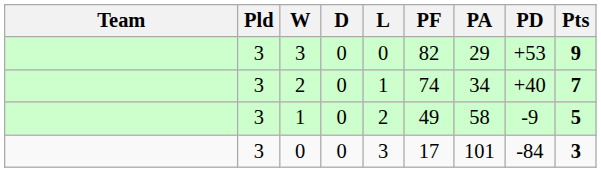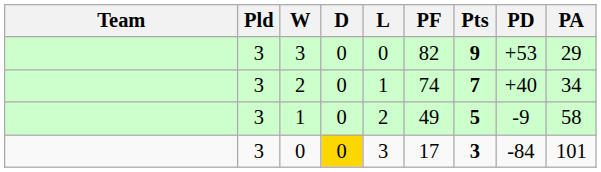columns swapped: PA <-> Pts
row 5 | D: no background -> gold background
